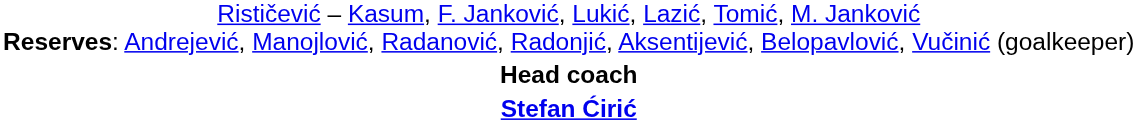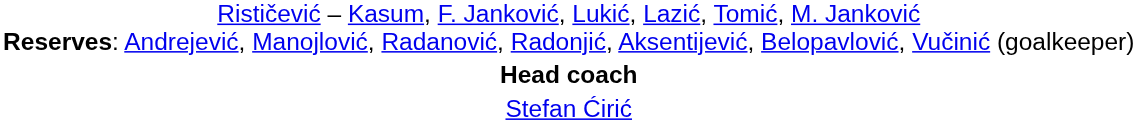row 3 | column 1: bold -> normal
